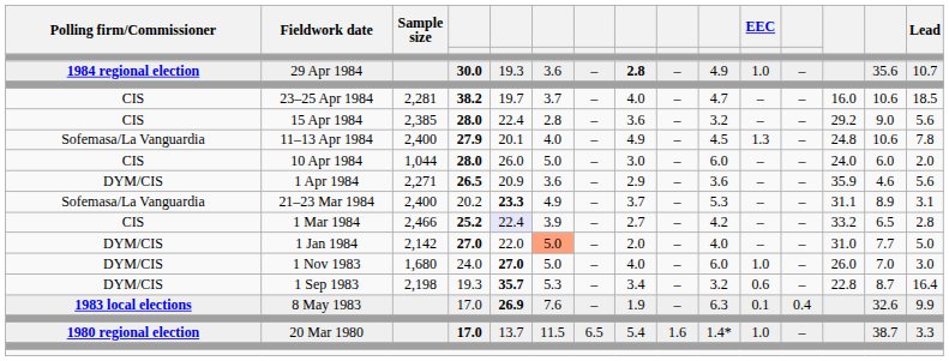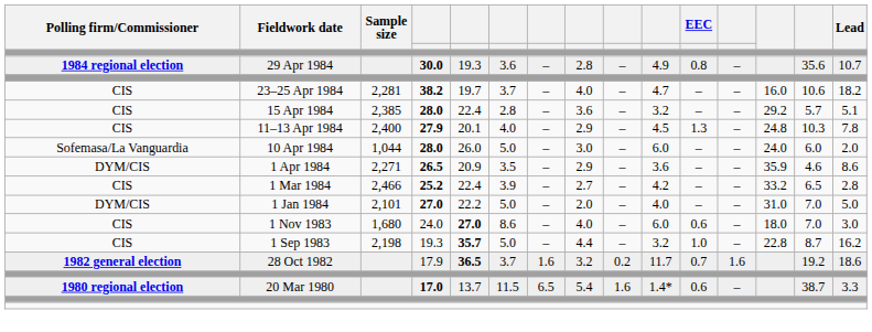29 Apr 1984 | column 8: bold -> normal
29 Apr 1984 | EEC: 1.0 -> 0.8
23–25 Apr 1984 | Lead: 18.5 -> 18.2
15 Apr 1984 | column 14: 9.0 -> 5.7
15 Apr 1984 | Lead: 5.6 -> 5.1
11–13 Apr 1984 | Polling firm/Commissioner: Sofemasa/La Vanguardia -> CIS
11–13 Apr 1984 | column 8: 4.9 -> 2.9
11–13 Apr 1984 | column 14: 10.6 -> 10.3
10 Apr 1984 | Polling firm/Commissioner: CIS -> Sofemasa/La Vanguardia
1 Apr 1984 | column 6: 3.6 -> 3.5
1 Apr 1984 | Lead: 5.6 -> 8.6
- row: Sofemasa/La Vanguardia | 21–23 Mar 1984 | 2,400 | 20.2 | 23.3 | 4.9 | – | 3.7 | – | 5.3 | – | – | 31.1 | 8.9 | 3.1
1 Mar 1984 | column 5: lavender background -> no background
1 Jan 1984 | Sample size: 2,142 -> 2,101
1 Jan 1984 | column 5: 22.0 -> 22.2
1 Jan 1984 | column 6: lightsalmon background -> no background
1 Jan 1984 | column 14: 7.7 -> 7.0
1 Nov 1983 | Polling firm/Commissioner: DYM/CIS -> CIS
1 Nov 1983 | column 6: 5.0 -> 8.6
1 Nov 1983 | EEC: 1.0 -> 0.6
1 Nov 1983 | column 13: 26.0 -> 18.0
1 Sep 1983 | Polling firm/Commissioner: DYM/CIS -> CIS
1 Sep 1983 | column 6: 5.3 -> 5.0
1 Sep 1983 | column 8: 3.4 -> 4.4
1 Sep 1983 | EEC: 0.6 -> 1.0
1 Sep 1983 | Lead: 16.4 -> 16.2
- row: 1983 local elections | 8 May 1983 | 17.0 | 26.9 | 7.6 | – | 1.9 | – | 6.3 | 0.1 | 0.4 | 32.6 | 9.9
+ row: 1982 general election | 28 Oct 1982 | 17.9 | 36.5 | 3.7 | 1.6 | 3.2 | 0.2 | 11.7 | 0.7 | 1.6 | 19.2 | 18.6
20 Mar 1980 | EEC: 1.0 -> 0.6
